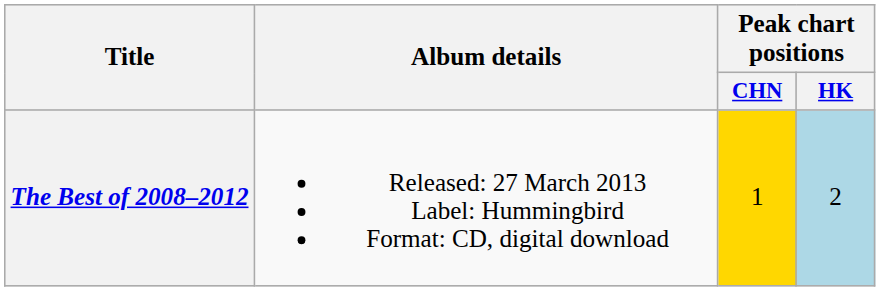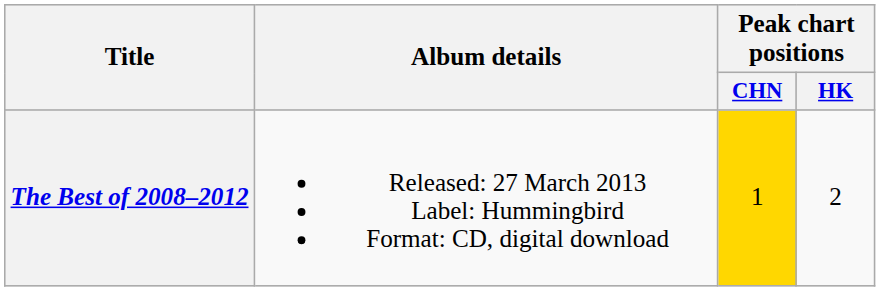The Best of 2008–2012 | Peak chart positions / HK: lightblue background -> no background
